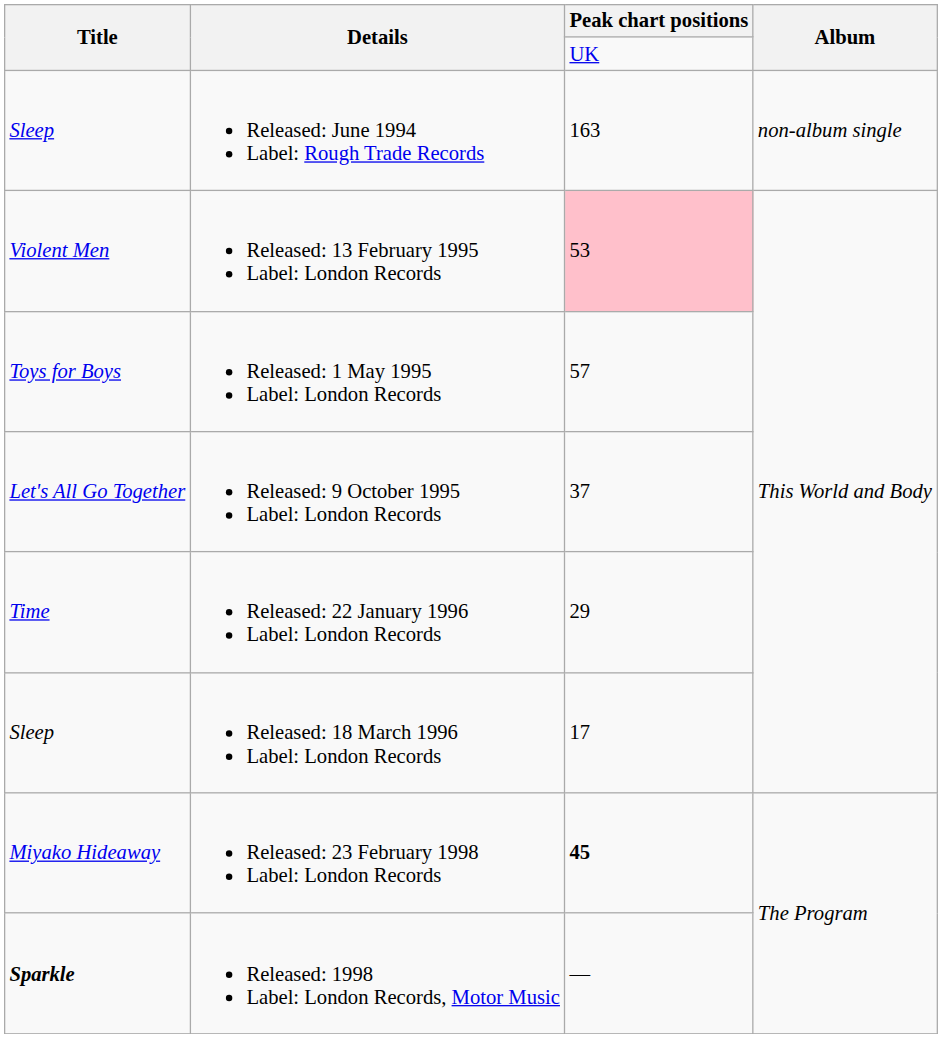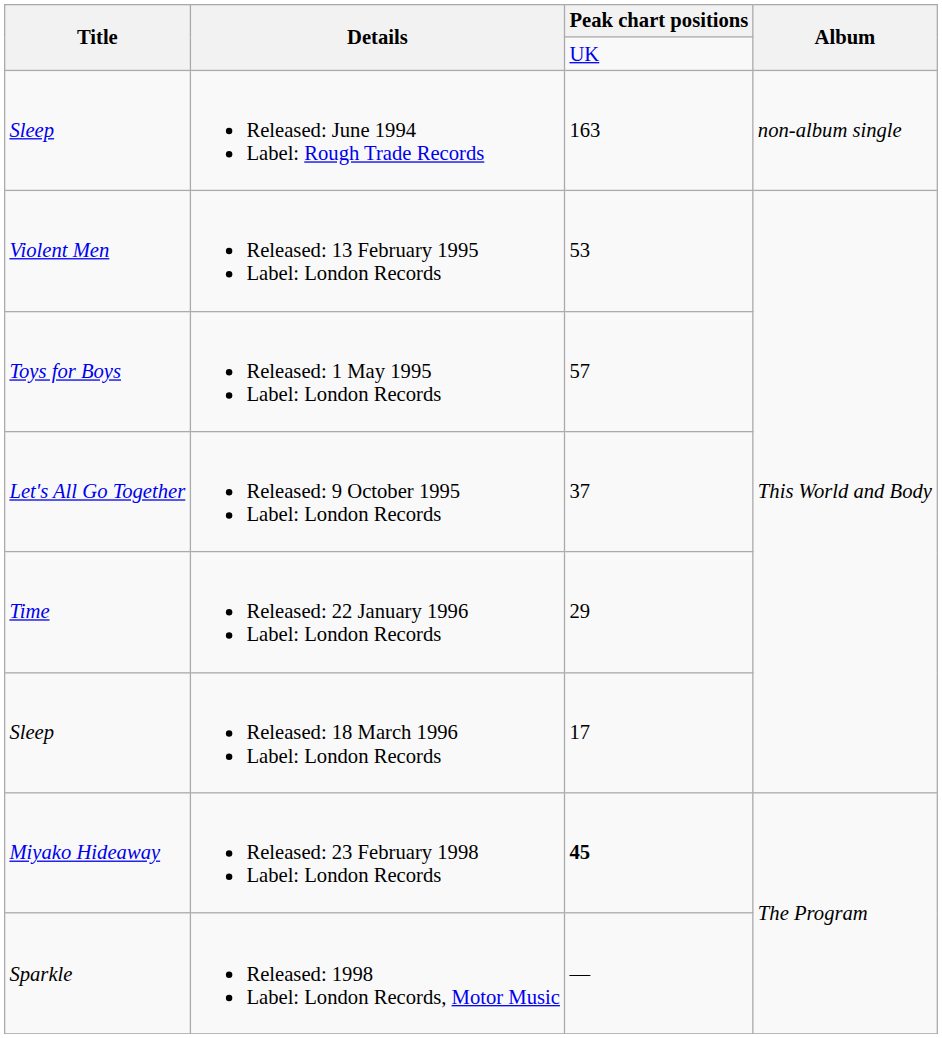Released: 13 February 1995 Label: London Records | Peak chart positions: pink background -> no background
Released: 1998 Label: London Records, Motor Music | Title: bold -> normal
